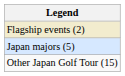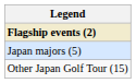row 2 | column 1: normal -> bold
